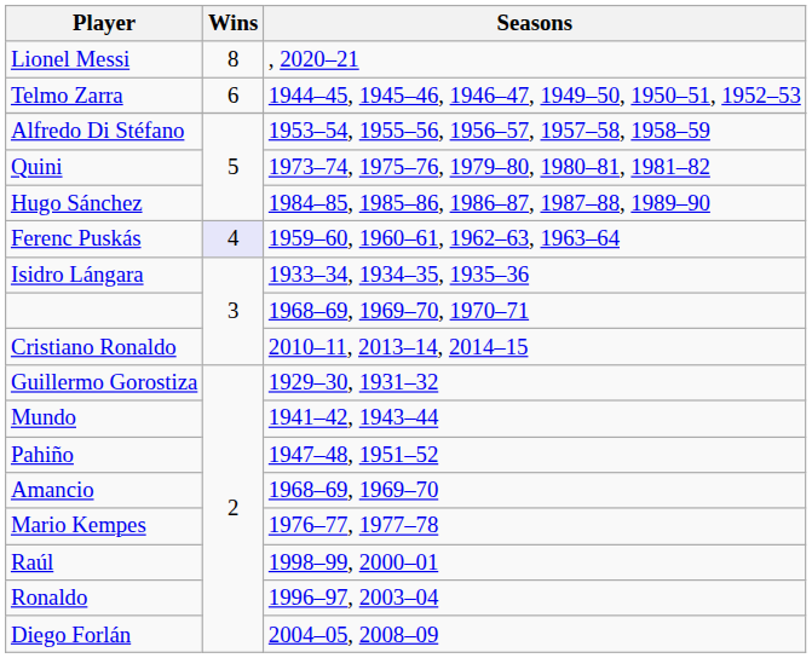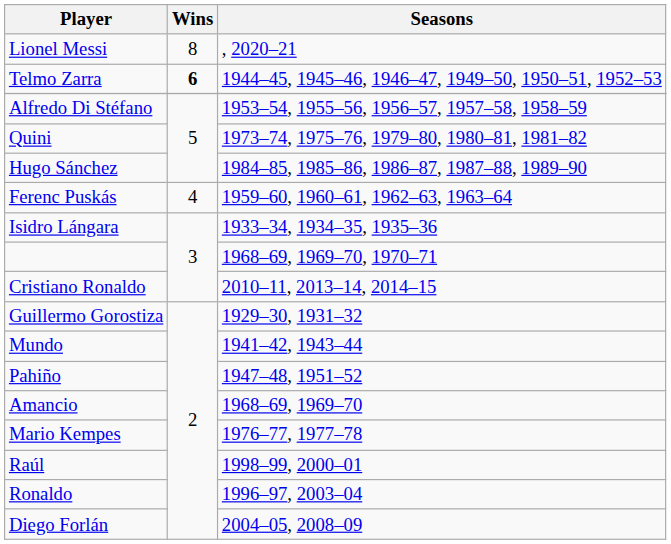Telmo Zarra | Wins: normal -> bold
Ferenc Puskás | Wins: lavender background -> no background
